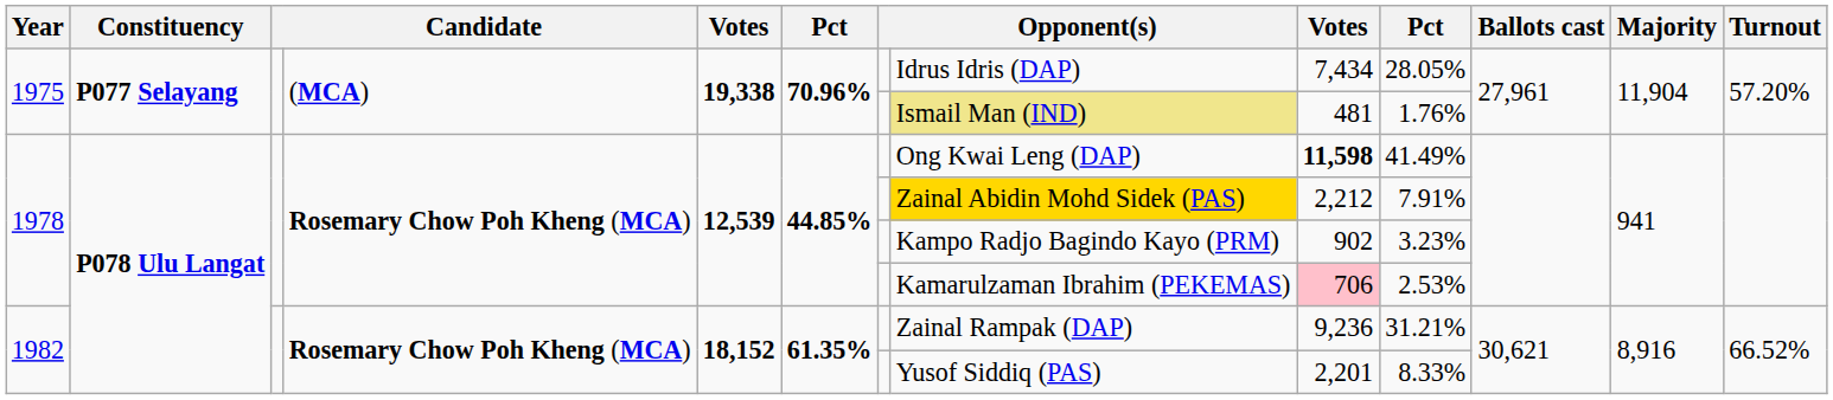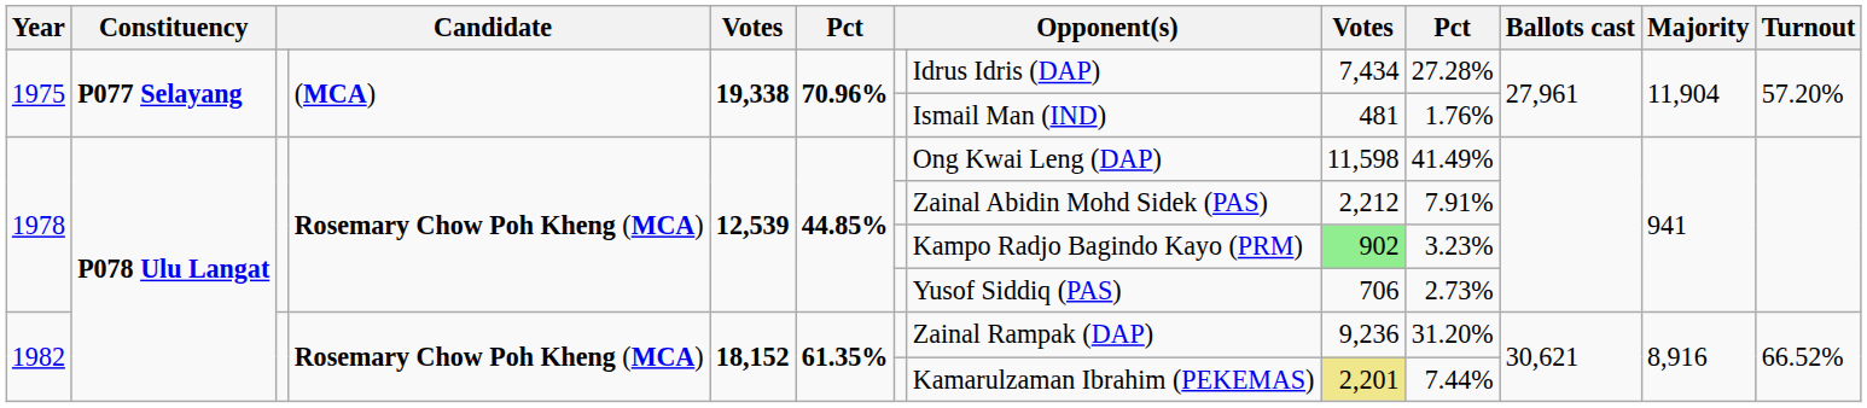row 2 | column 10: 28.05% -> 27.28%
row 3 | column 8: khaki background -> no background
row 4 | column 9: bold -> normal
row 5 | column 8: gold background -> no background
row 6 | column 9: no background -> lightgreen background
row 7 | column 8: Kamarulzaman Ibrahim (PEKEMAS) -> Yusof Siddiq (PAS)
row 7 | column 9: pink background -> no background
row 7 | column 10: 2.53% -> 2.73%
row 8 | column 10: 31.21% -> 31.20%
row 9 | column 8: Yusof Siddiq (PAS) -> Kamarulzaman Ibrahim (PEKEMAS)
row 9 | column 9: no background -> khaki background
row 9 | column 10: 8.33% -> 7.44%
